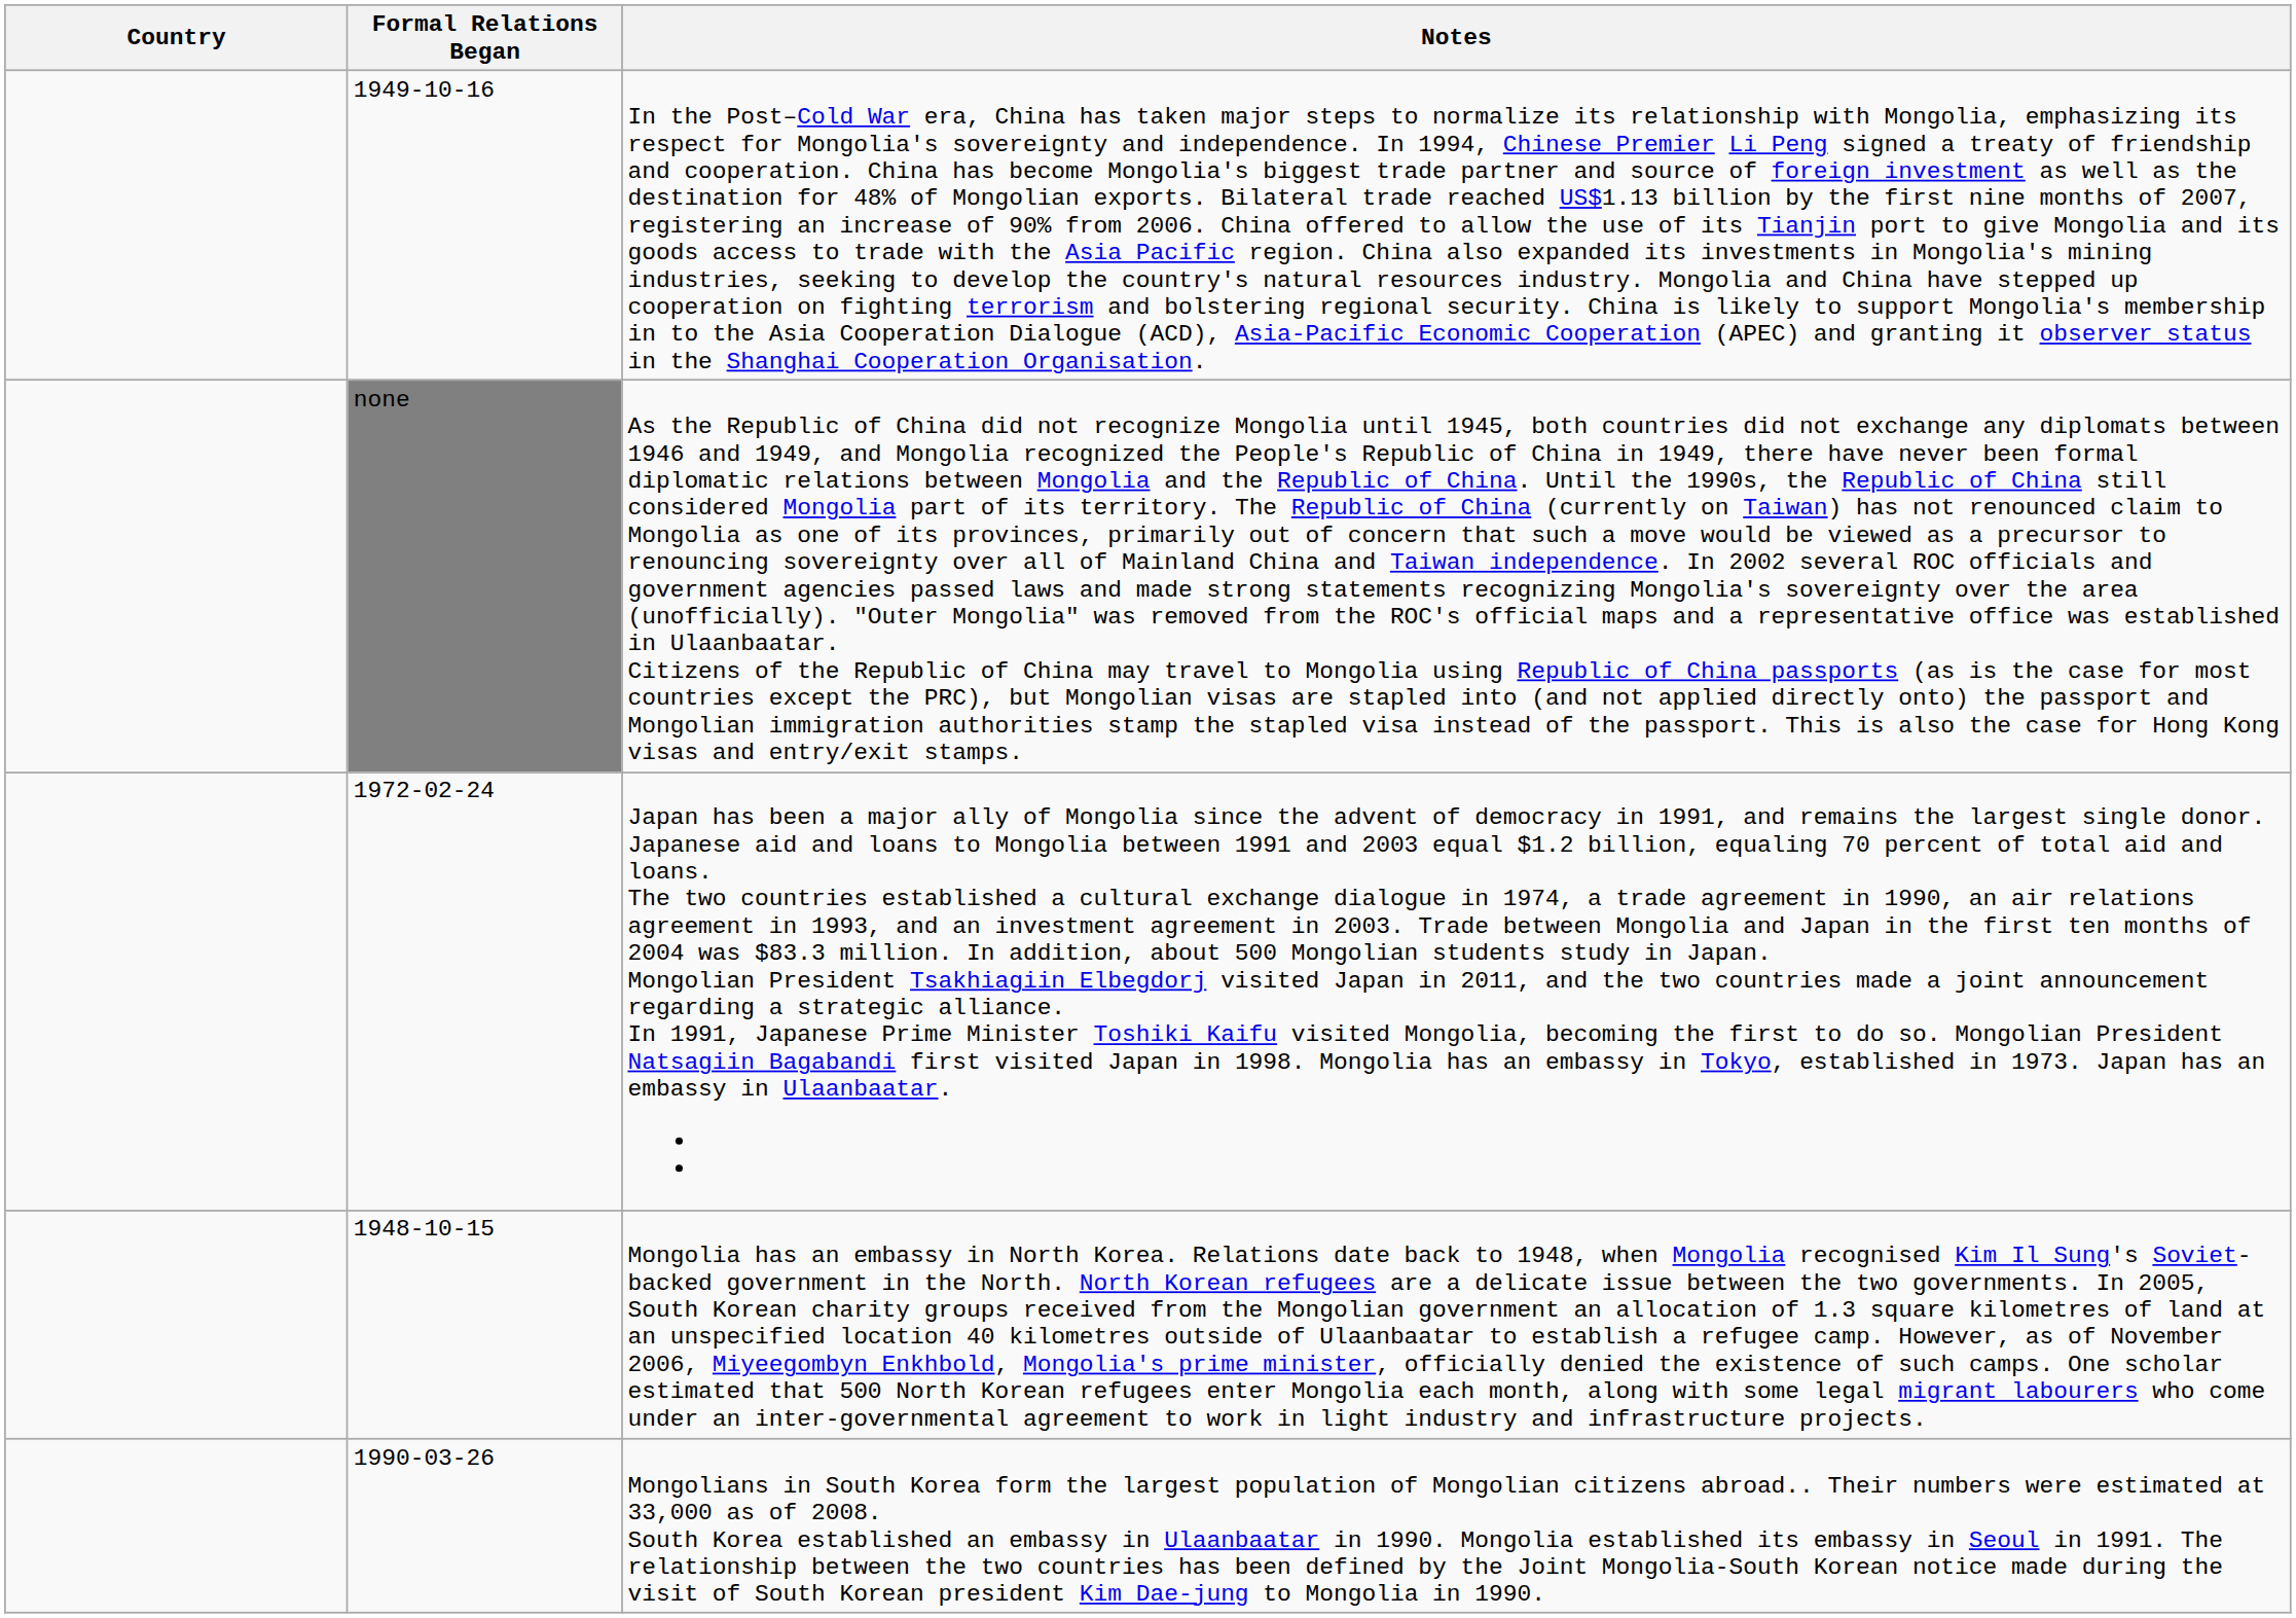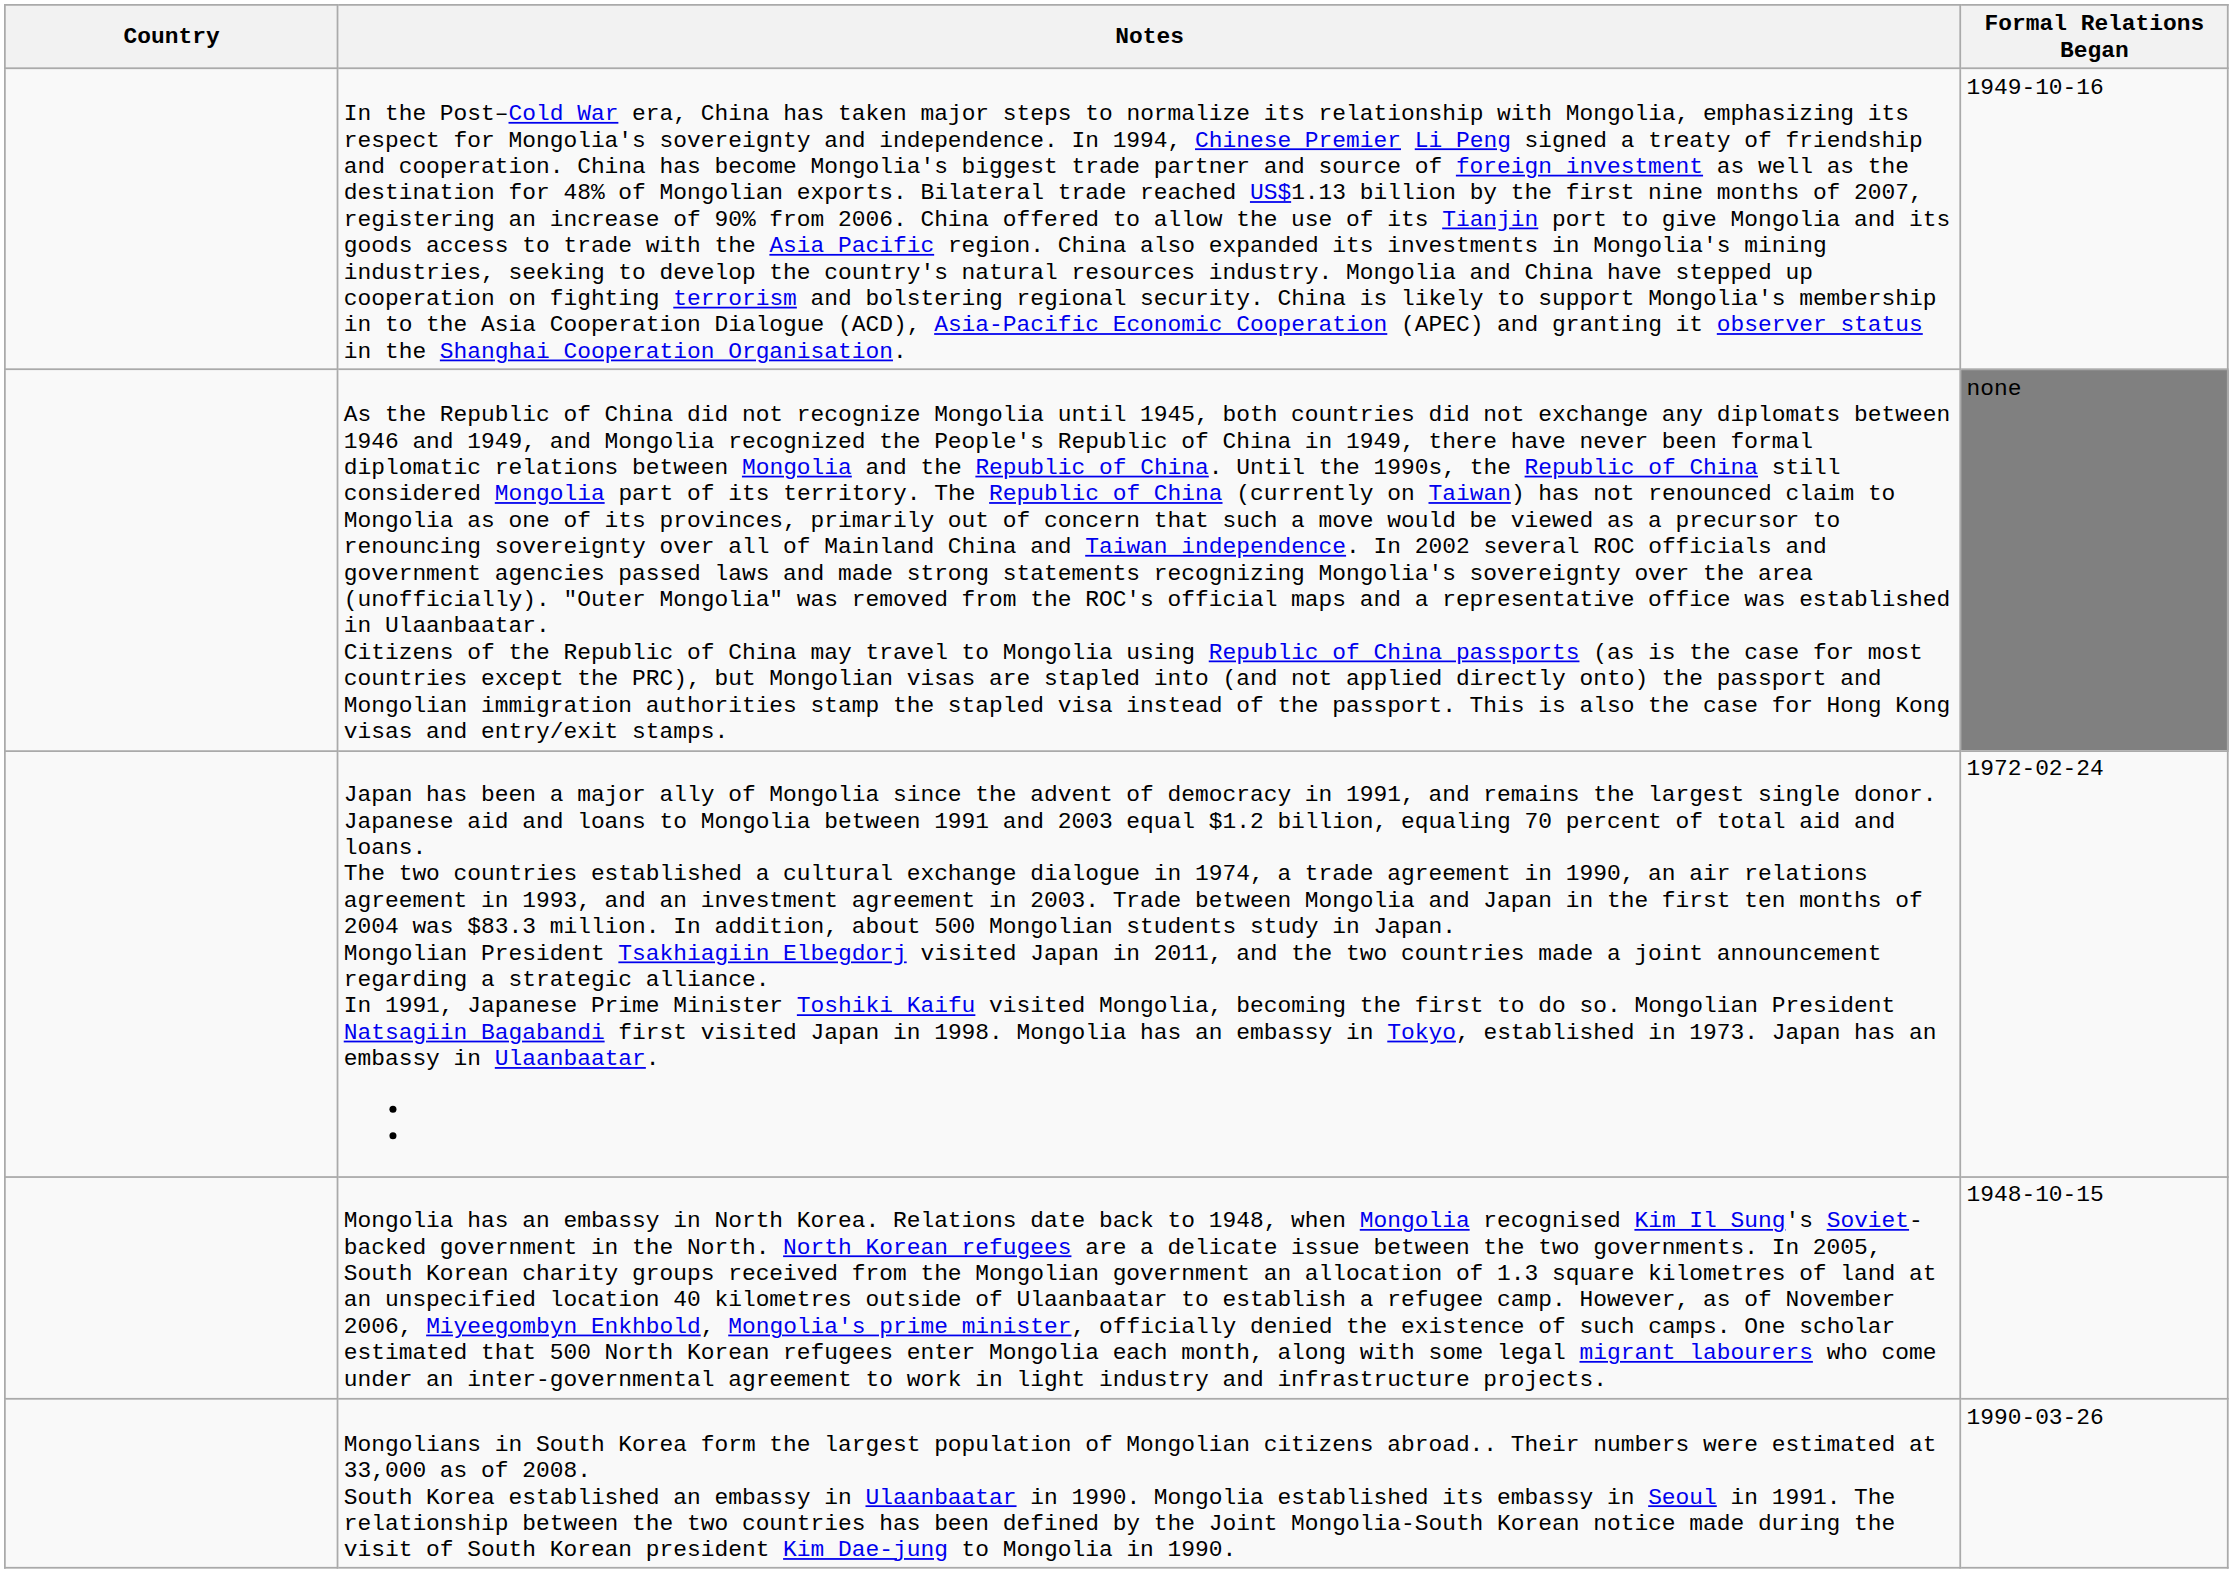columns swapped: Formal Relations Began <-> Notes
